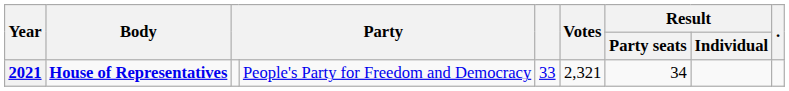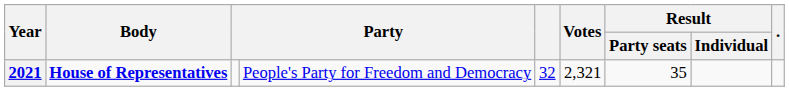2021 | column 5: 33 -> 32
2021 | Result / Party seats: 34 -> 35
